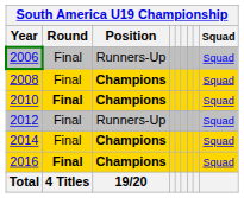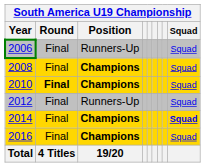2014 | Squad: normal -> bold
2016 | Round: bold -> normal
